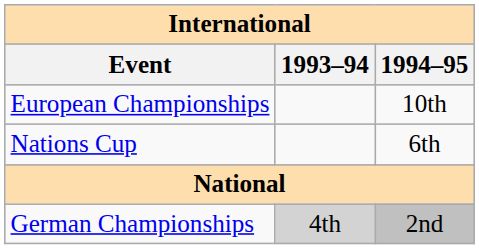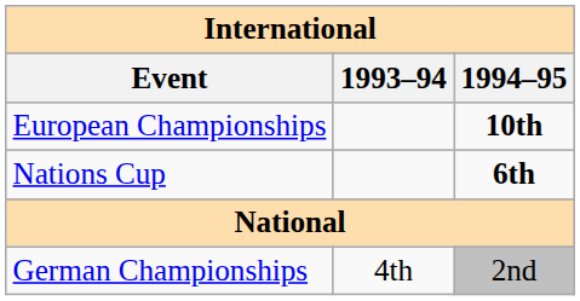European Championships | International / 1994–95: normal -> bold
Nations Cup | International / 1994–95: normal -> bold
German Championships | International / 1993–94: lightgrey background -> no background
